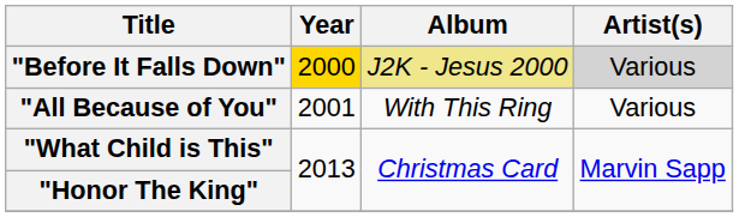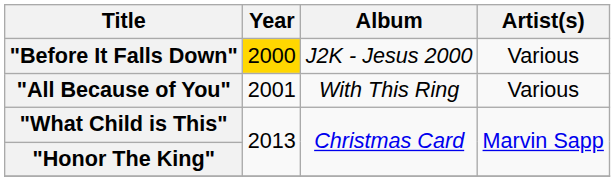"Before It Falls Down" | Album: khaki background -> no background
"Before It Falls Down" | Artist(s): lightgrey background -> no background
